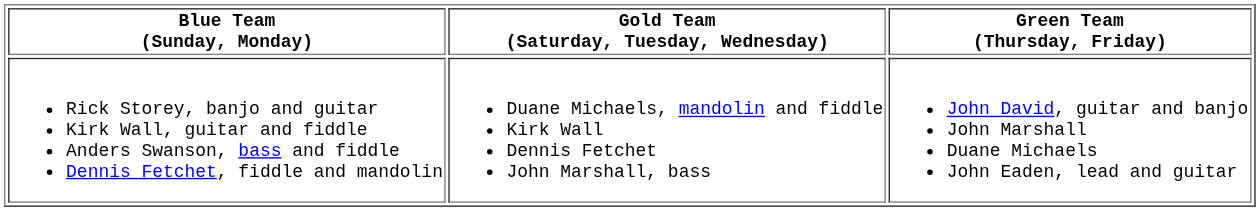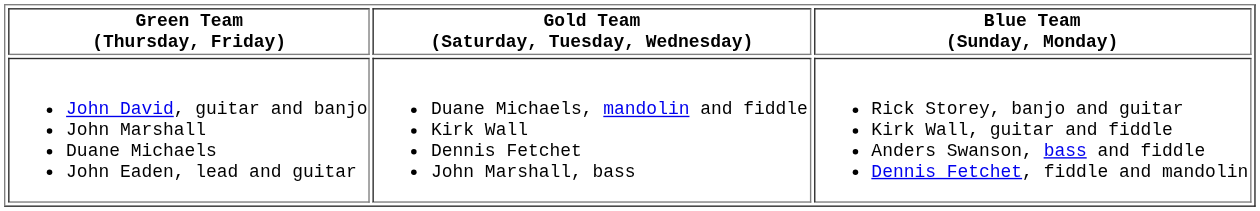columns swapped: Blue Team (Sunday, Monday) <-> Green Team (Thursday, Friday)
